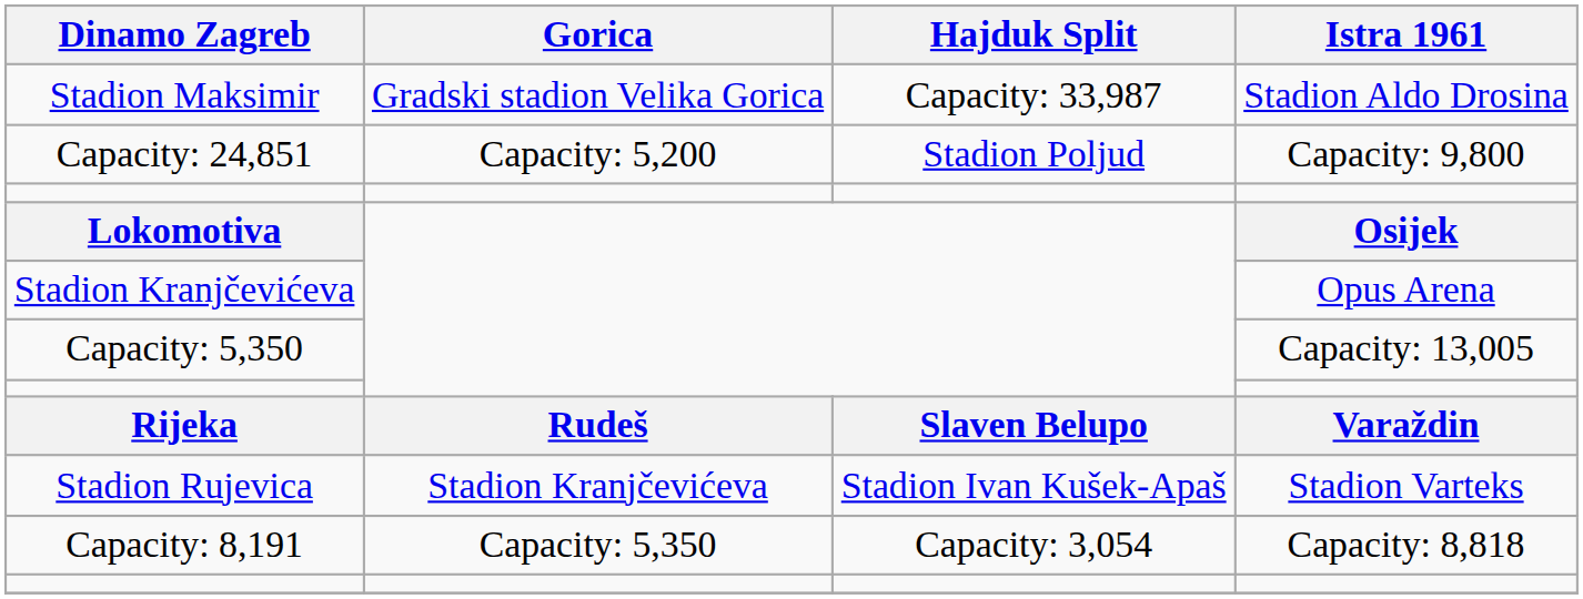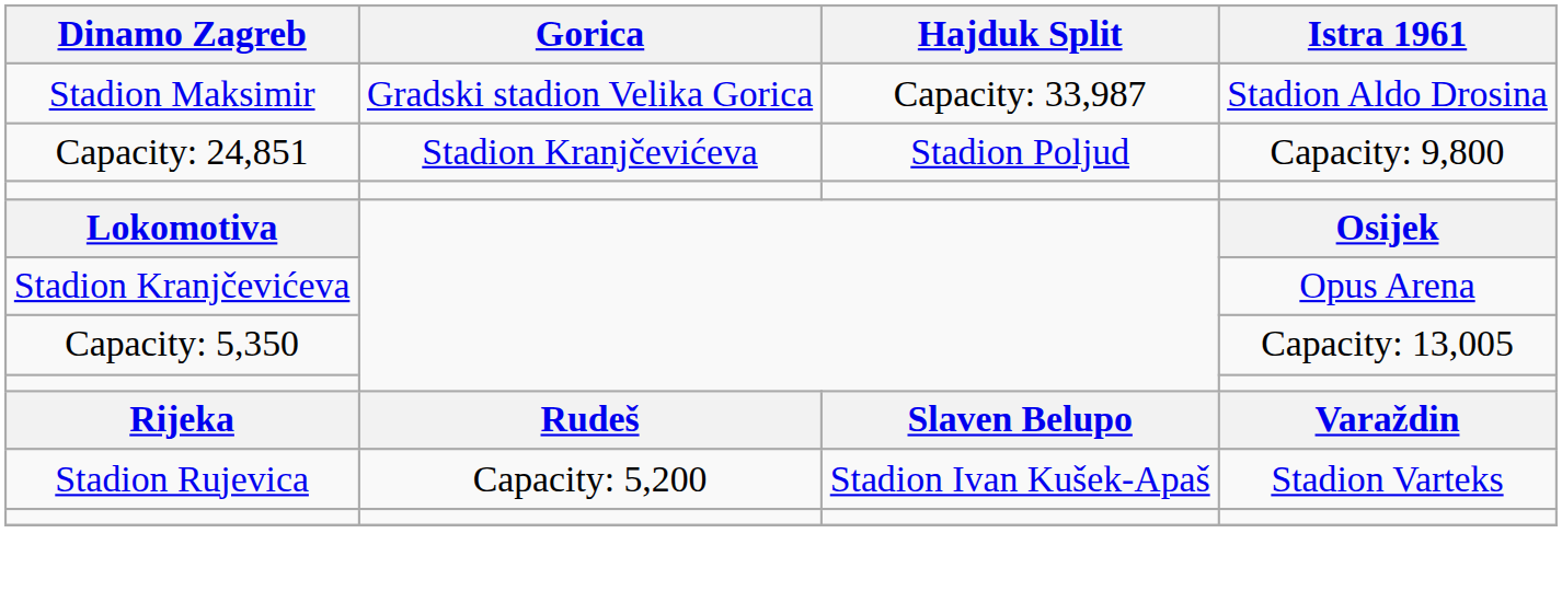Capacity: 24,851 | Gorica: Capacity: 5,200 -> Stadion Kranjčevićeva
Stadion Rujevica | Gorica: Stadion Kranjčevićeva -> Capacity: 5,200
- row: Capacity: 8,191 | Capacity: 5,350 | Capacity: 3,054 | Capacity: 8,818
